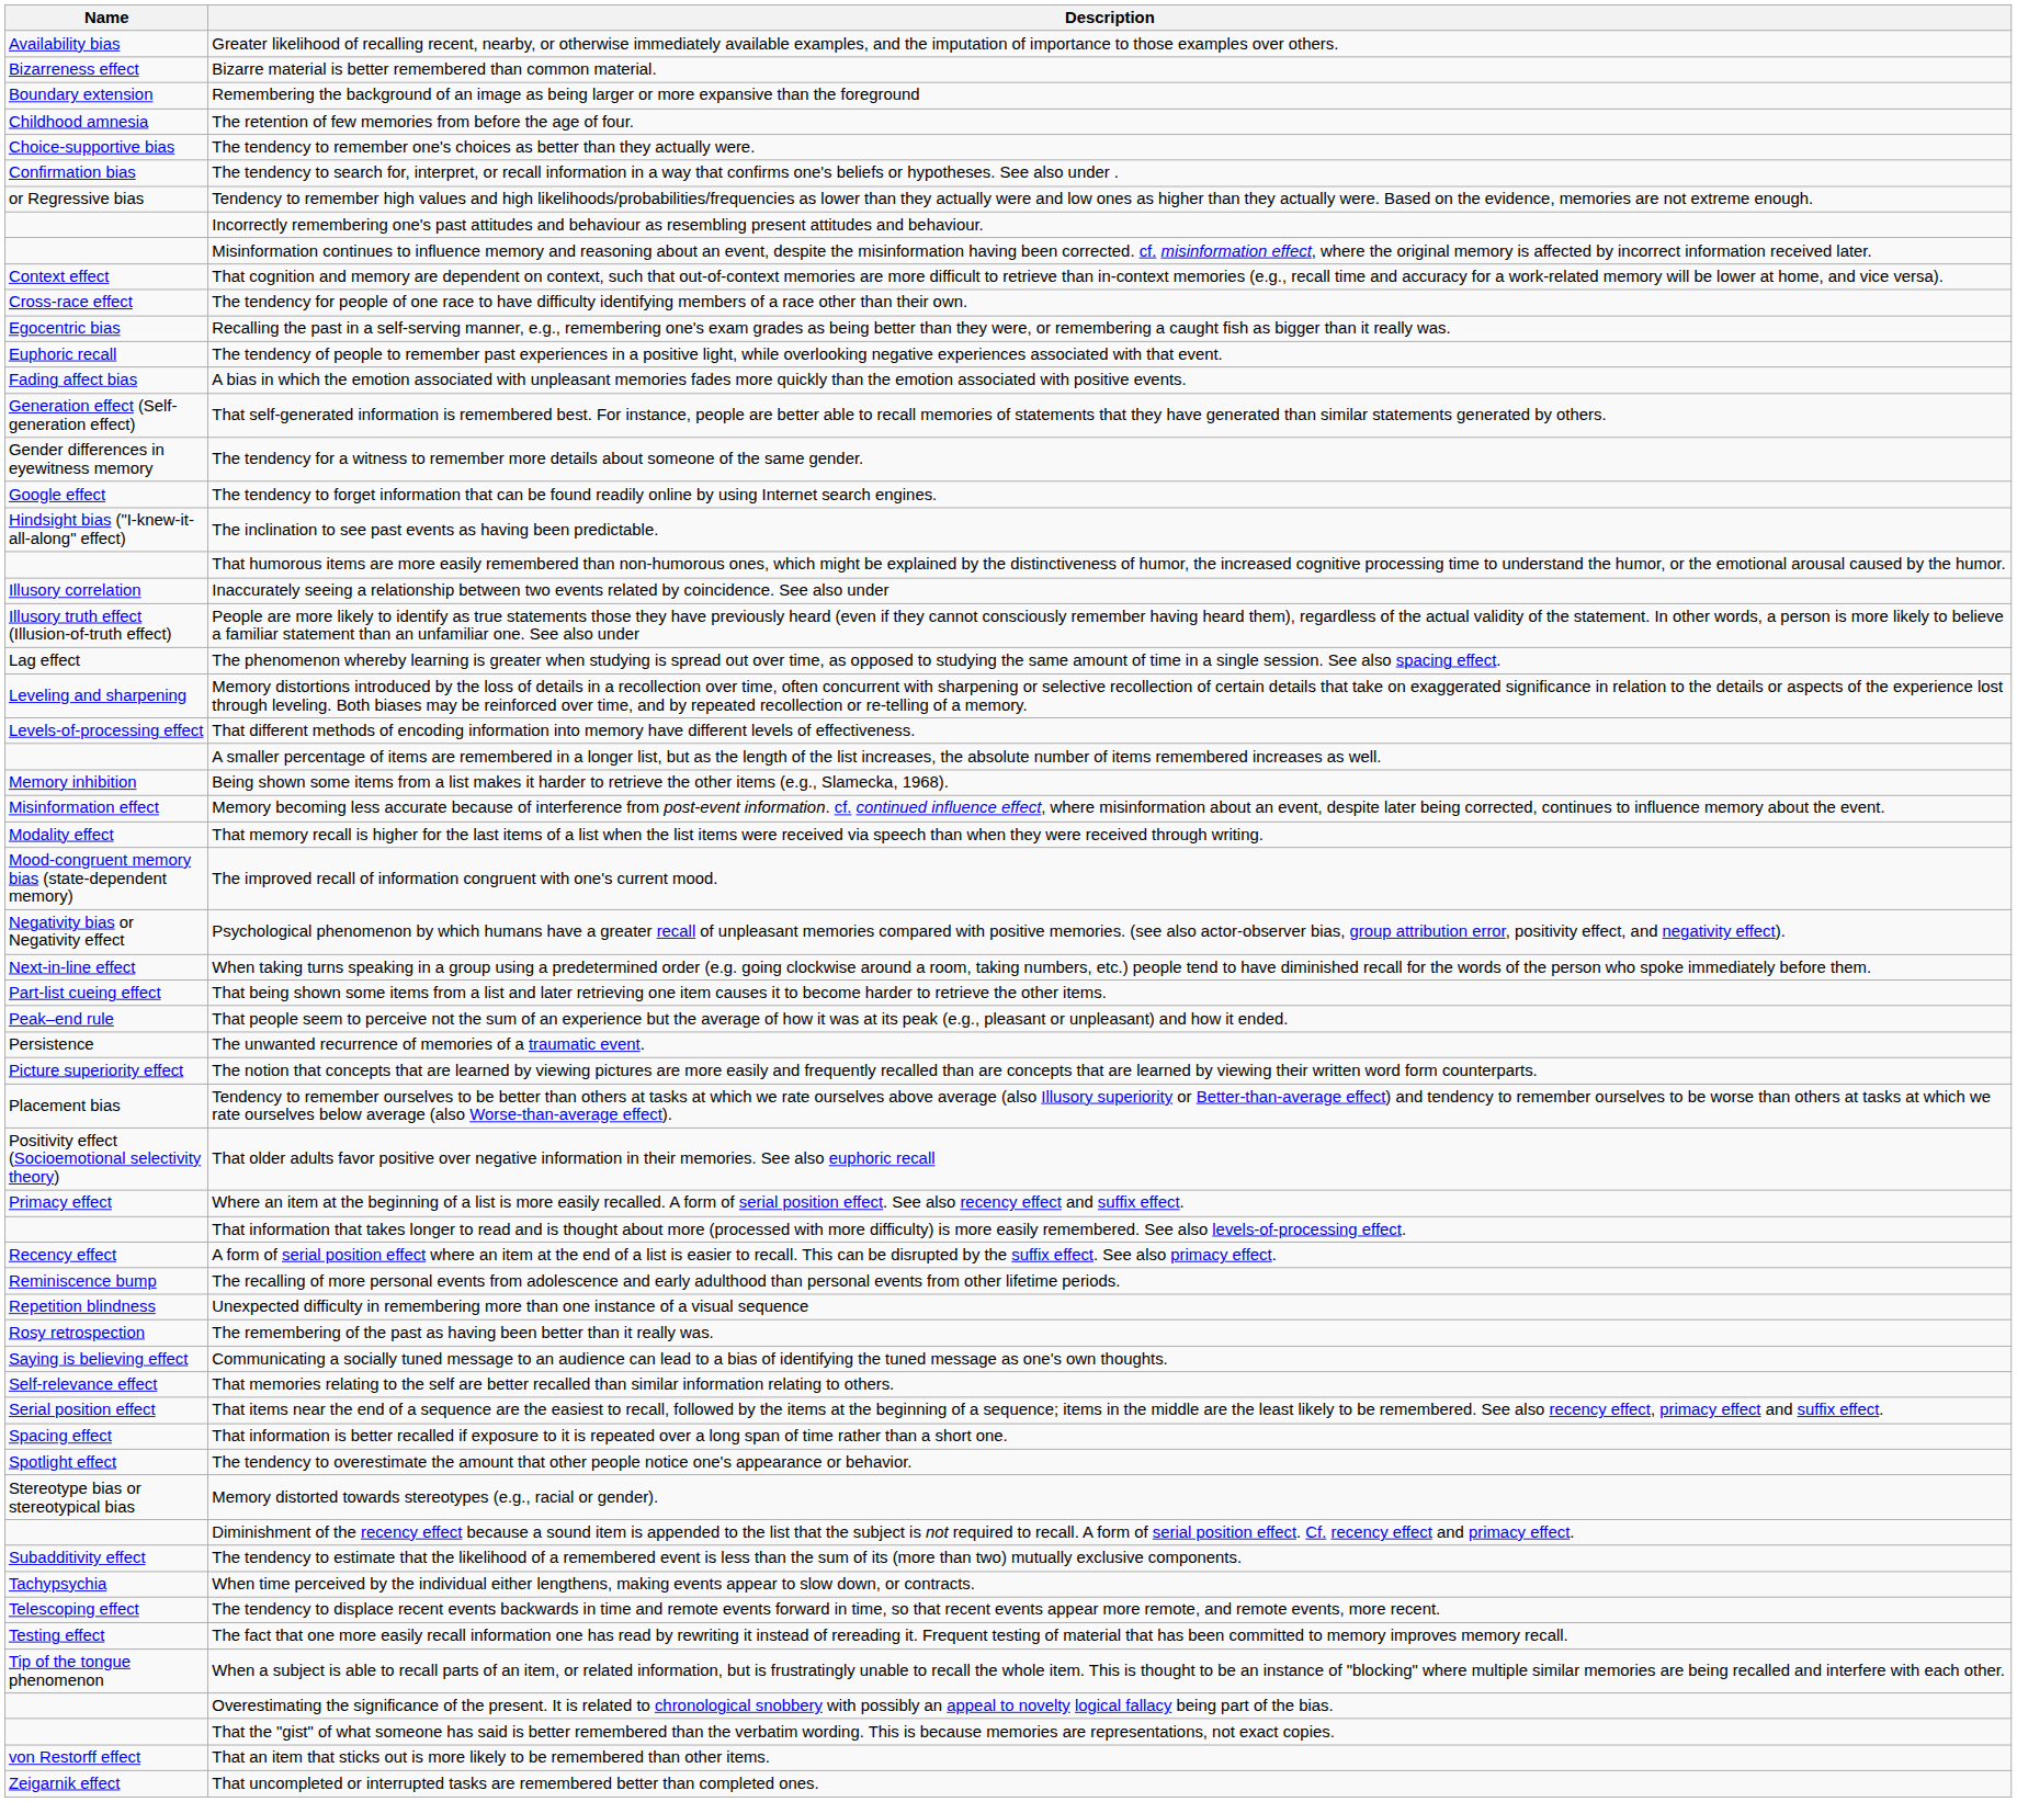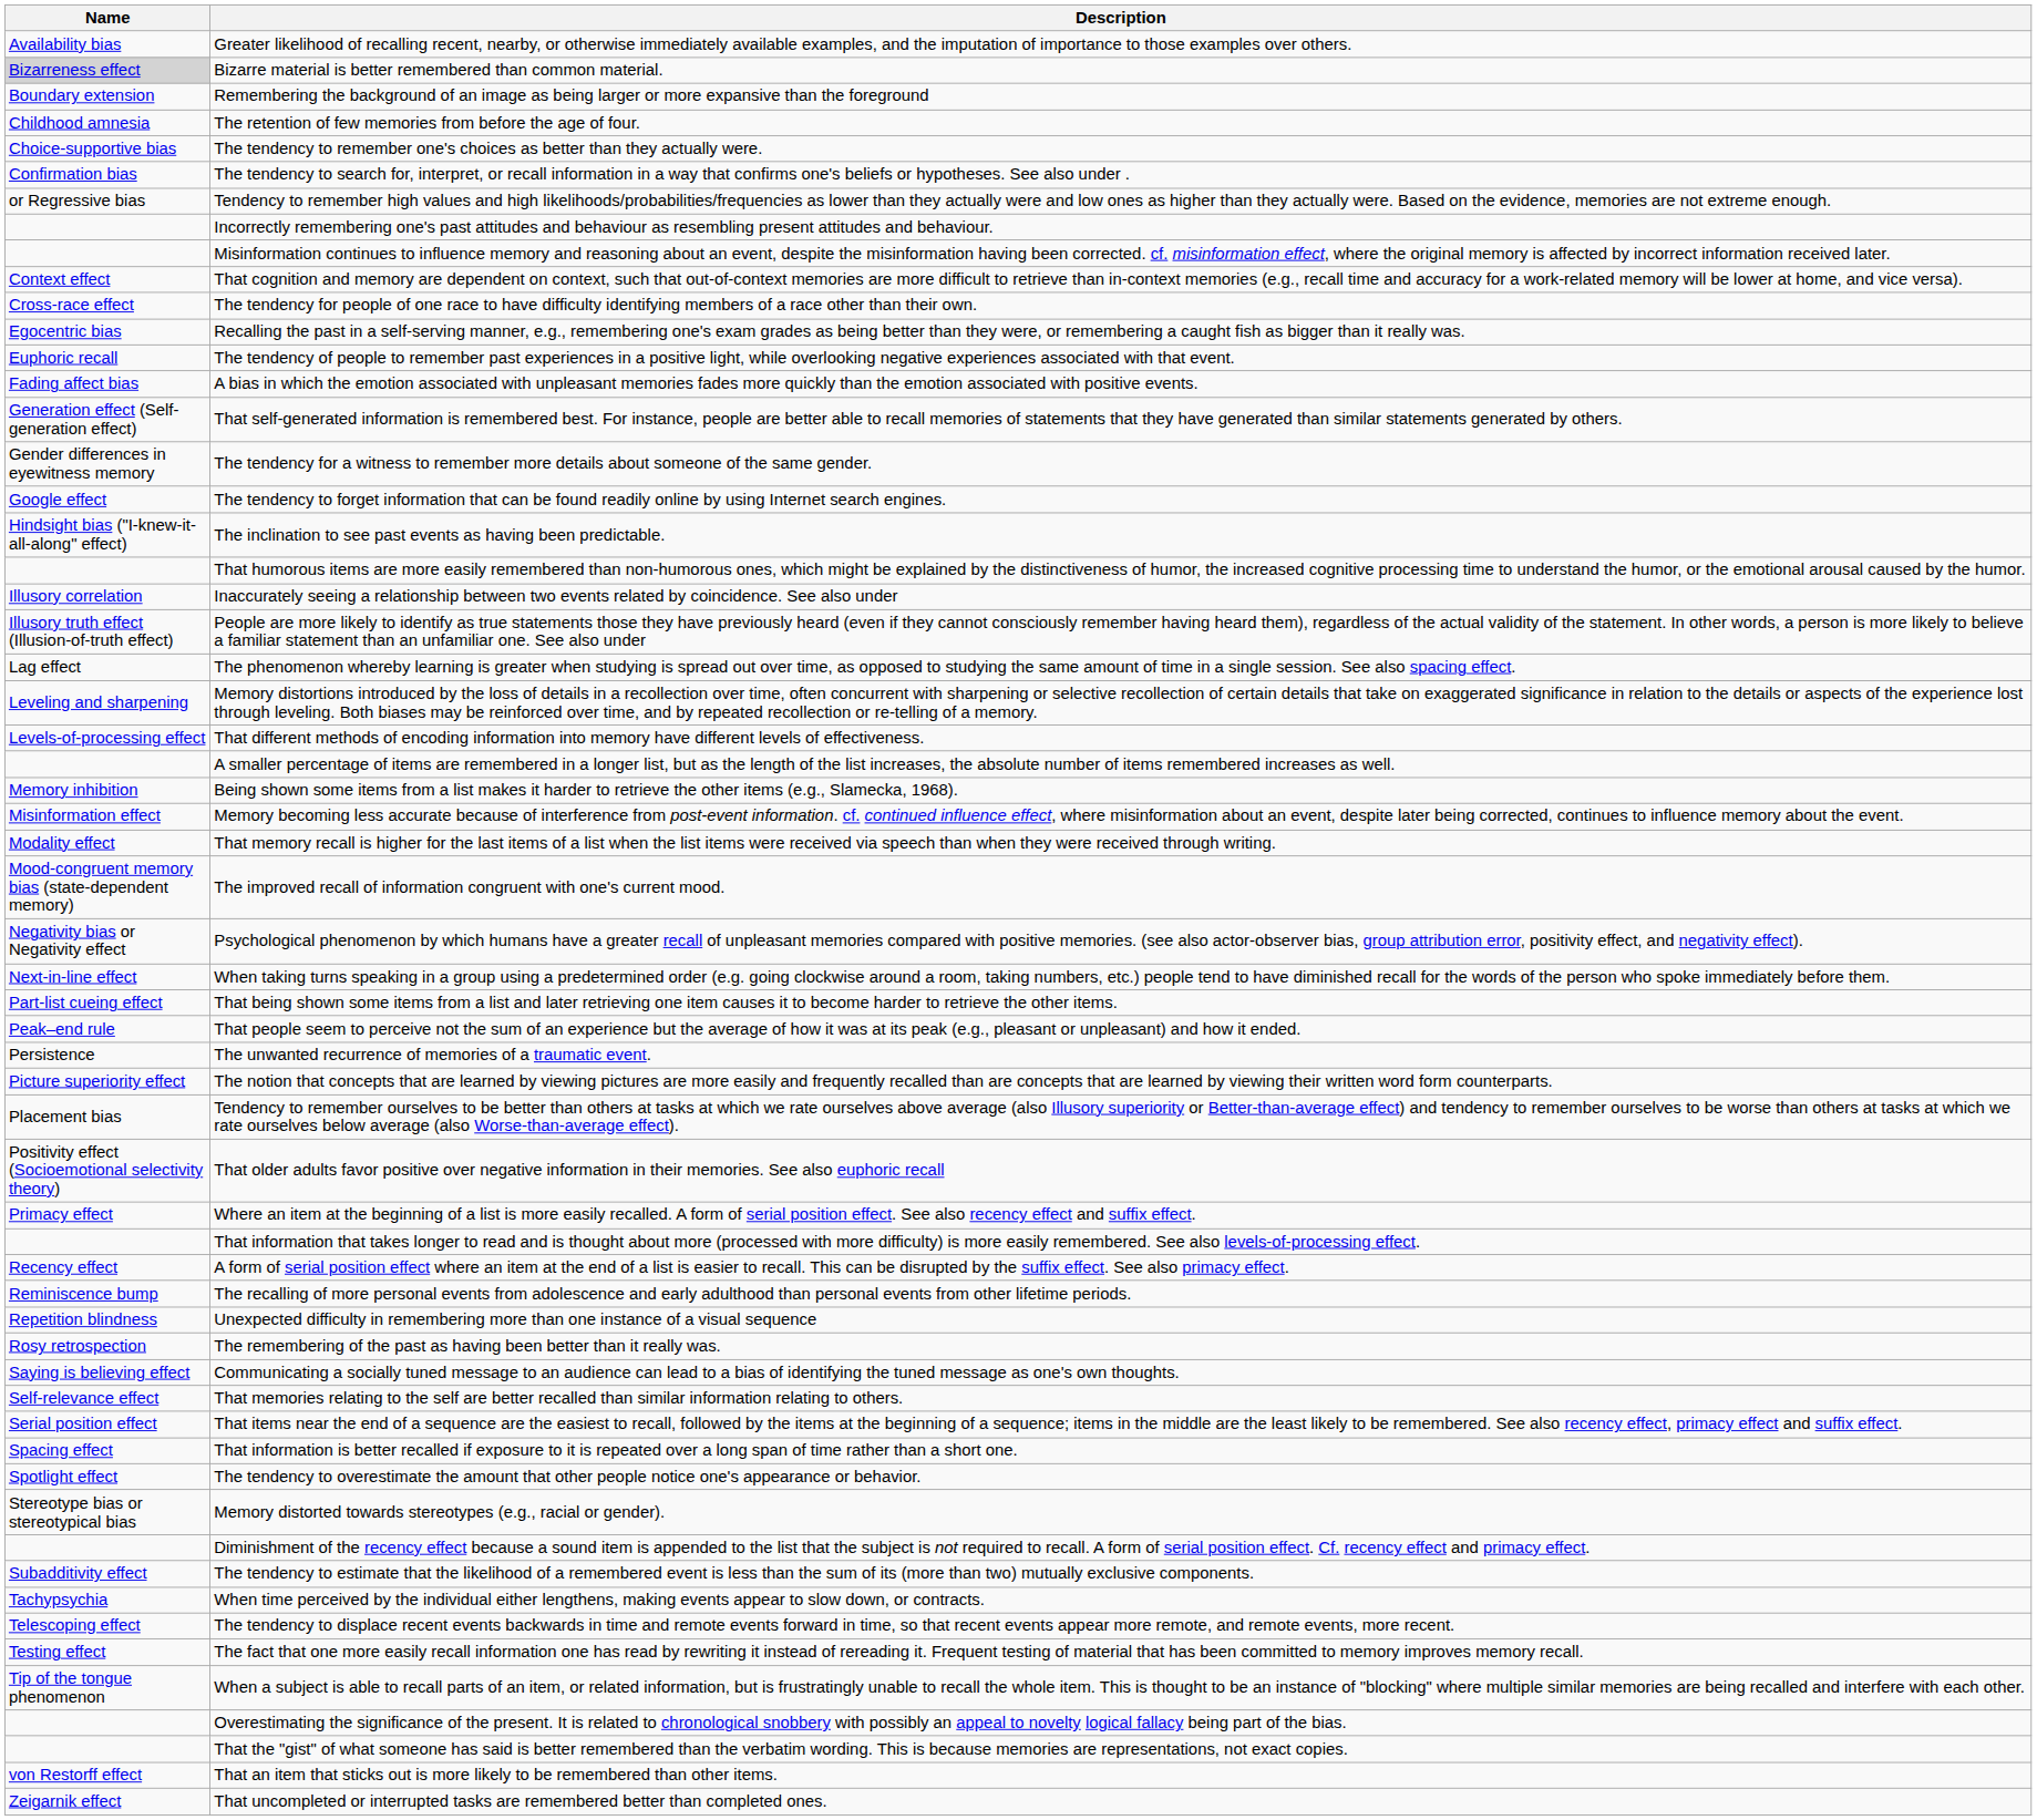Bizarre material is better remembered than common material. | Name: no background -> lightgrey background
